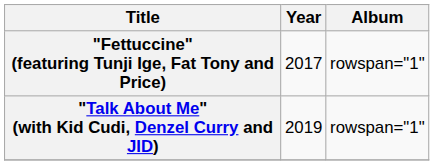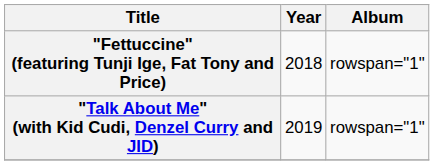"Fettuccine" (featuring Tunji Ige, Fat Tony and Price) | Year: 2017 -> 2018
